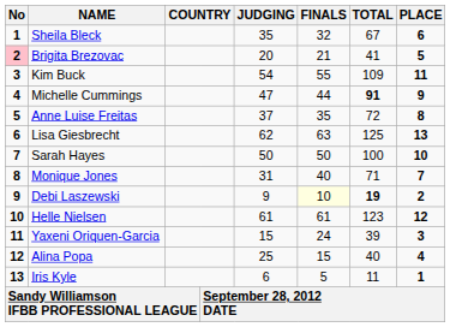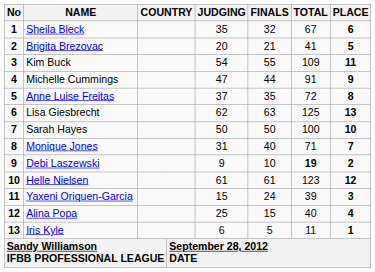Brigita Brezovac | No: pink background -> no background
Michelle Cummings | TOTAL: bold -> normal
Debi Laszewski | FINALS: lightyellow background -> no background
